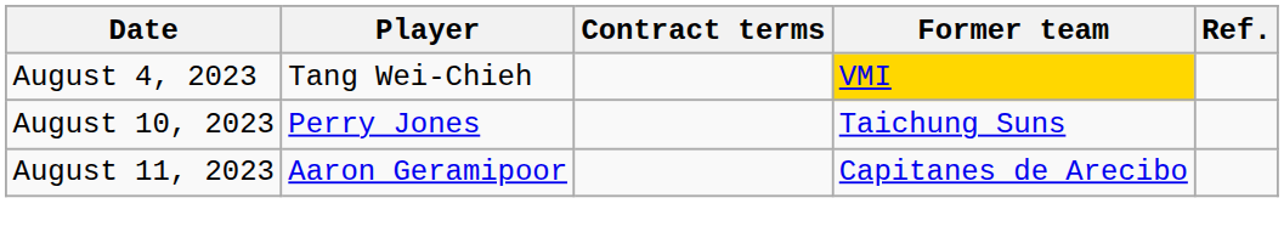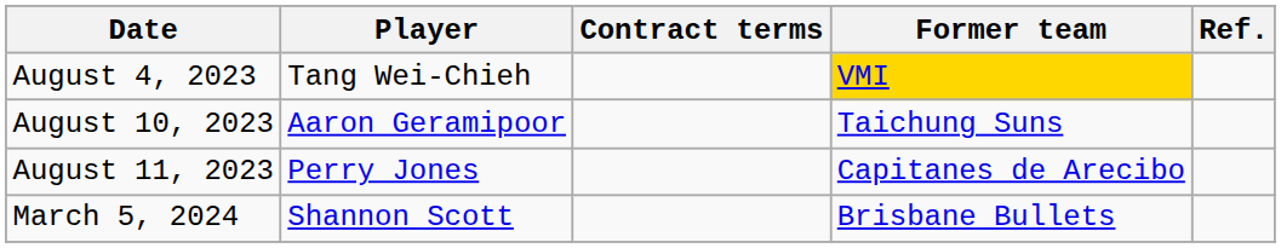August 10, 2023 | Player: Perry Jones -> Aaron Geramipoor
August 11, 2023 | Player: Aaron Geramipoor -> Perry Jones
+ row: March 5, 2024 | Shannon Scott | Brisbane Bullets
